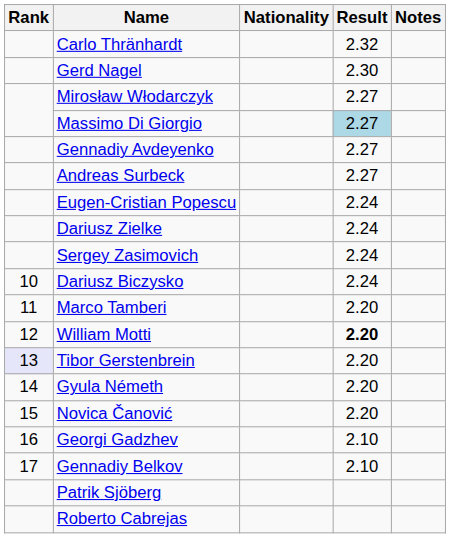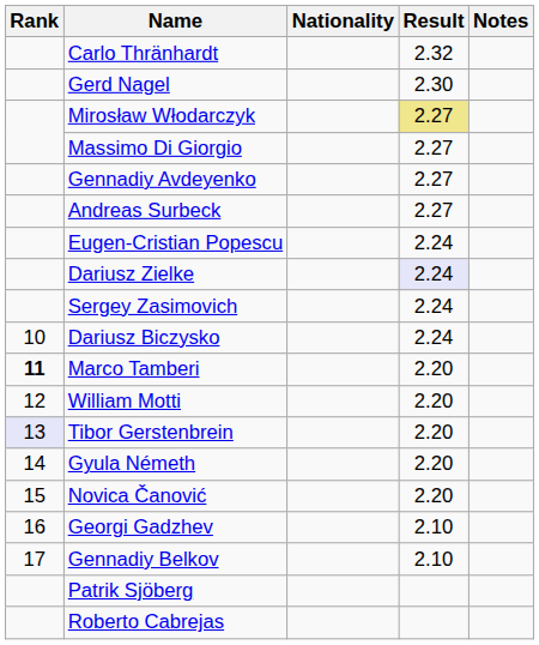Mirosław Włodarczyk | Result: no background -> khaki background
Massimo Di Giorgio | Result: lightblue background -> no background
Dariusz Zielke | Result: no background -> lavender background
Marco Tamberi | Rank: normal -> bold
William Motti | Result: bold -> normal
